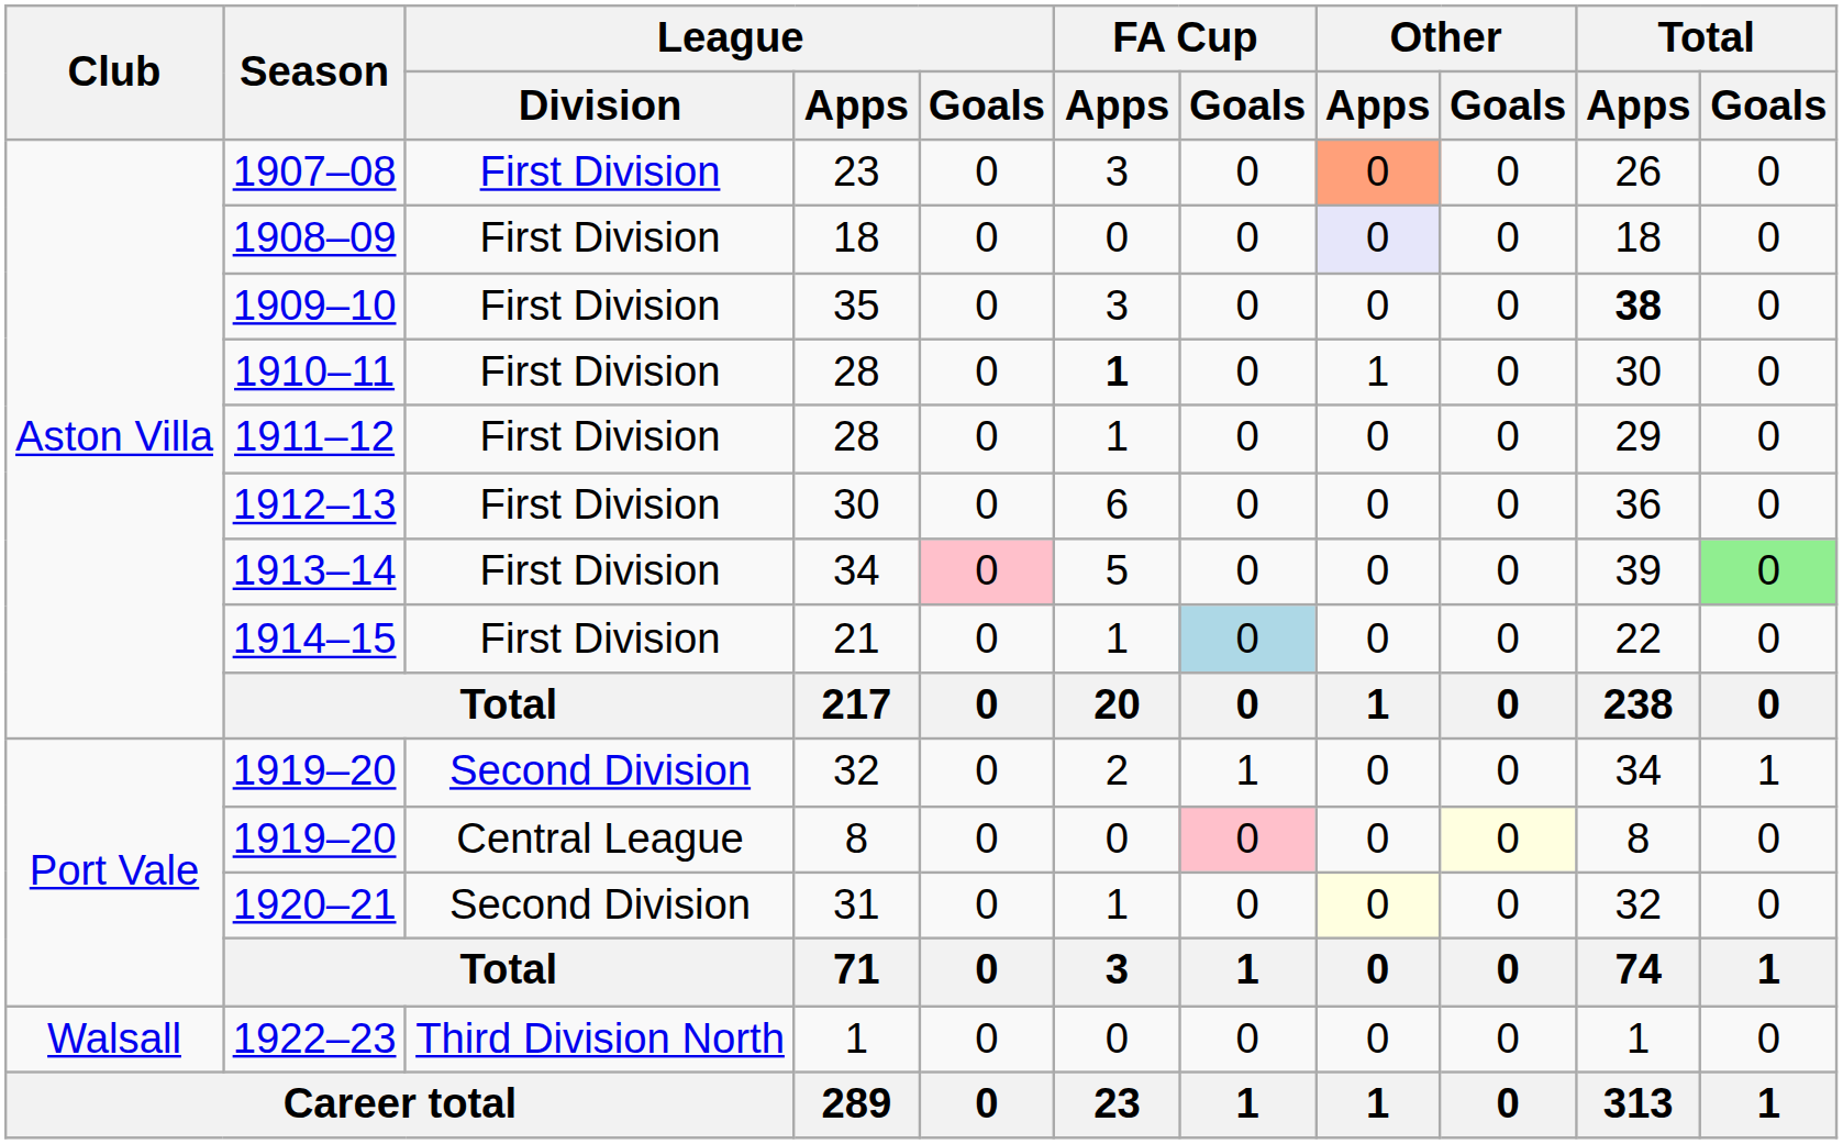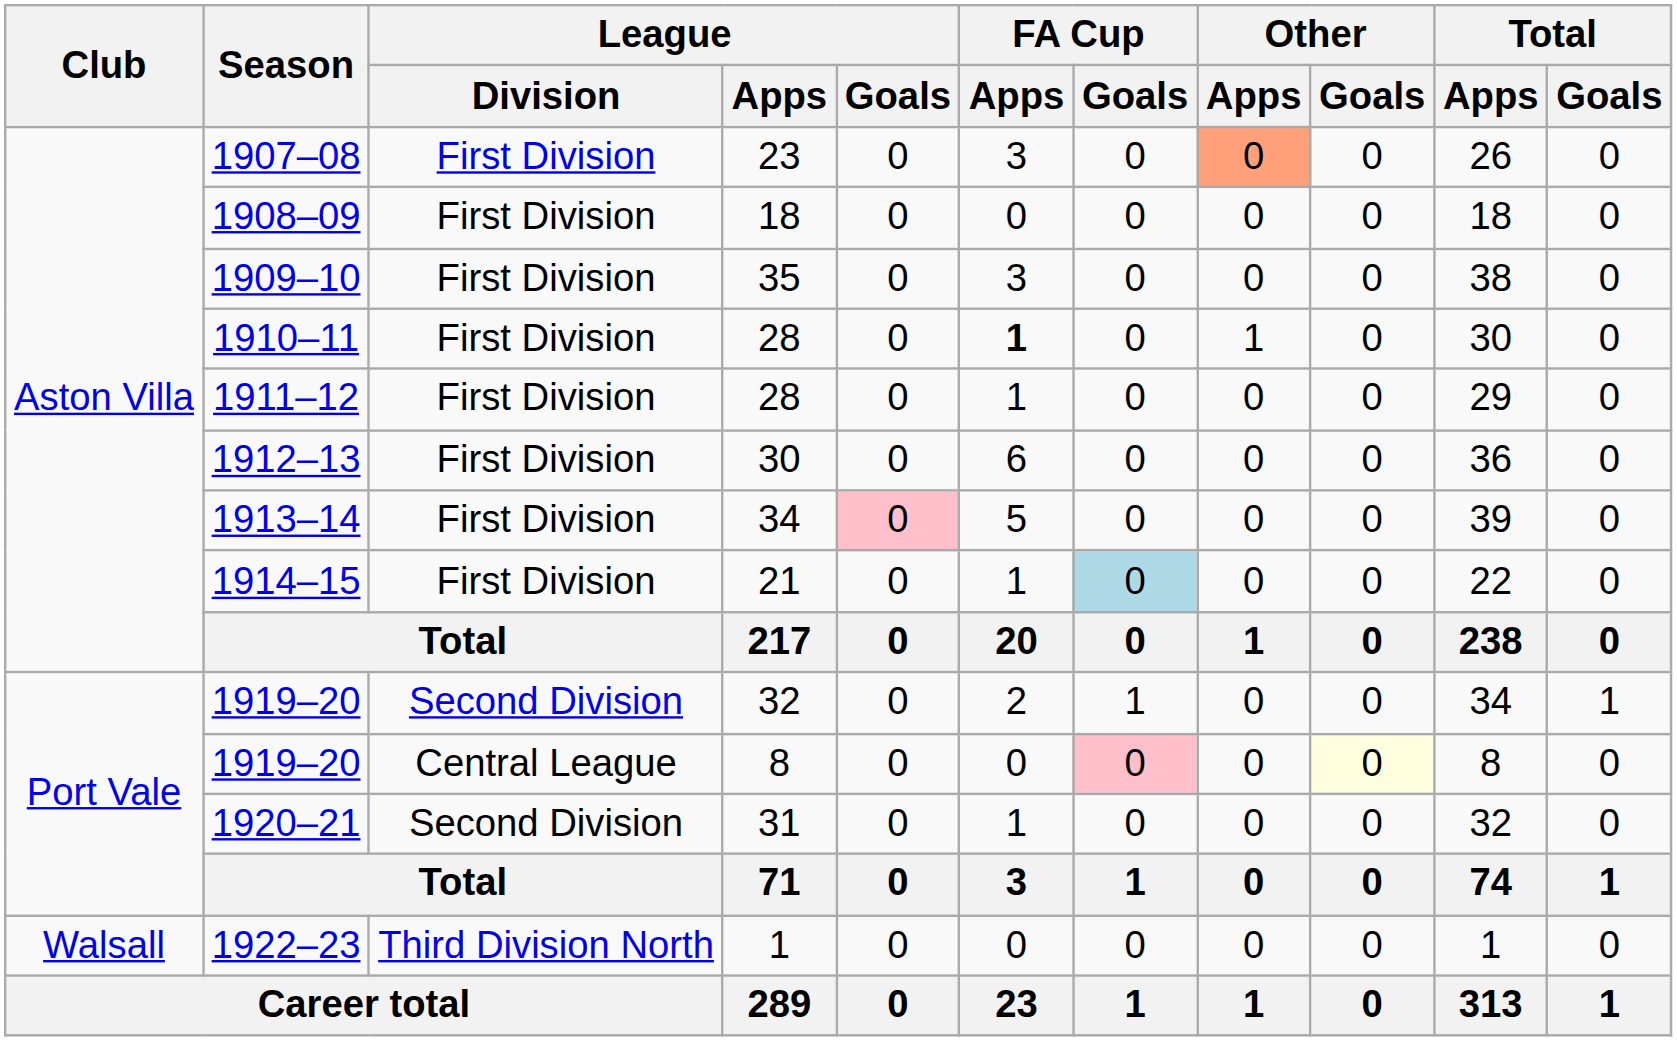1908–09 | Other / Apps: lavender background -> no background
1909–10 | Total / Apps: bold -> normal
1913–14 | Total / Goals: lightgreen background -> no background
1920–21 | Other / Apps: lightyellow background -> no background
